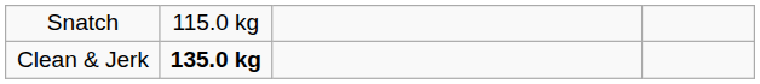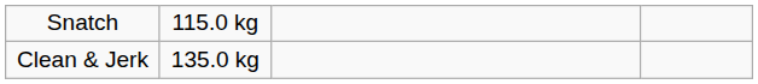Clean & Jerk | column 2: bold -> normal
